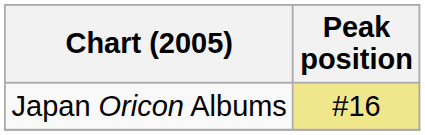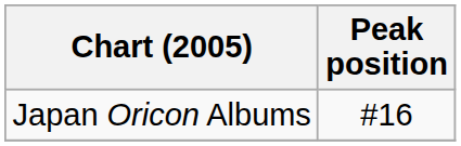Japan Oricon Albums | Peak position: khaki background -> no background
